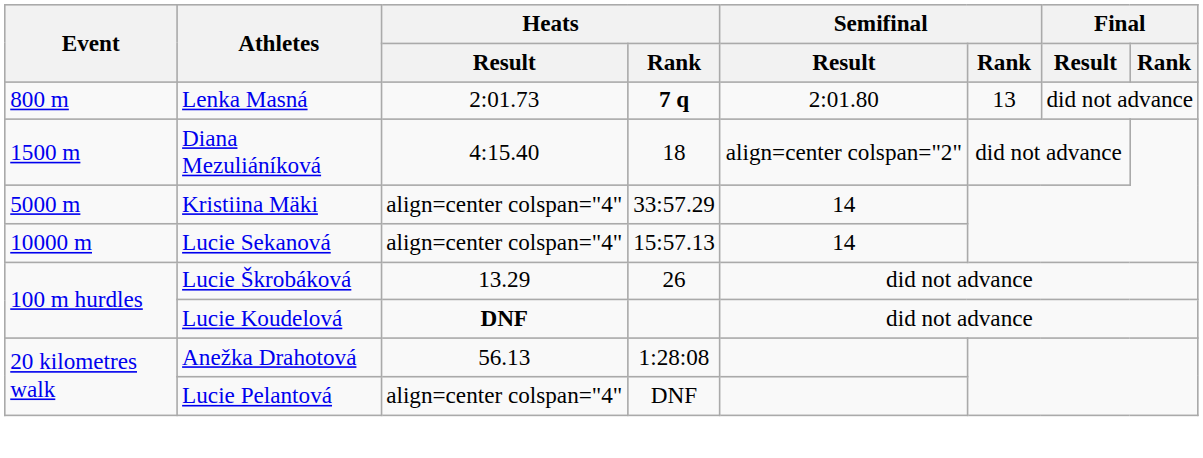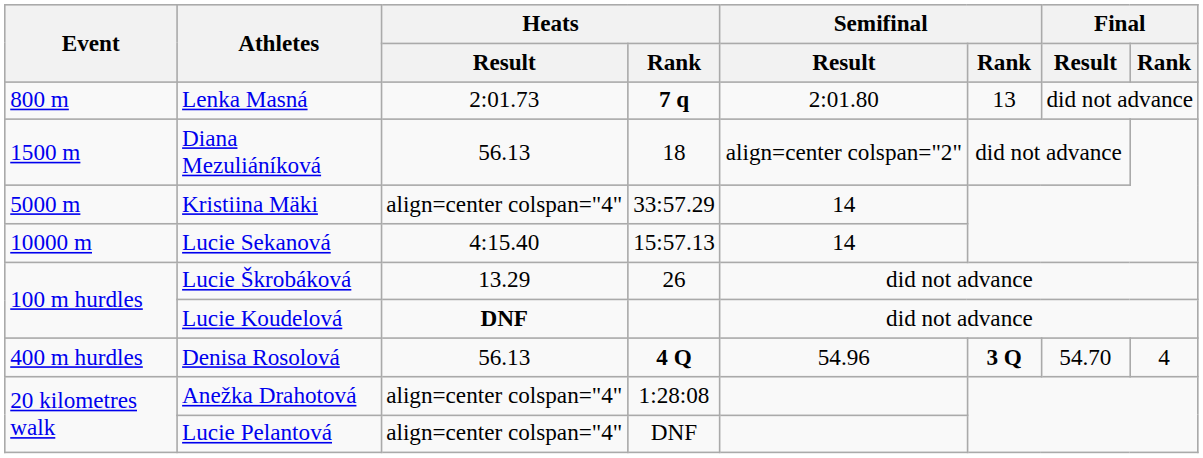Diana Mezuliáníková | Heats / Result: 4:15.40 -> 56.13
Lucie Sekanová | Heats / Result: align=center colspan="4" -> 4:15.40
+ row: 400 m hurdles | Denisa Rosolová | 56.13 | 4 Q | 54.96 | 3 Q | 54.70 | 4
Anežka Drahotová | Heats / Result: 56.13 -> align=center colspan="4"
